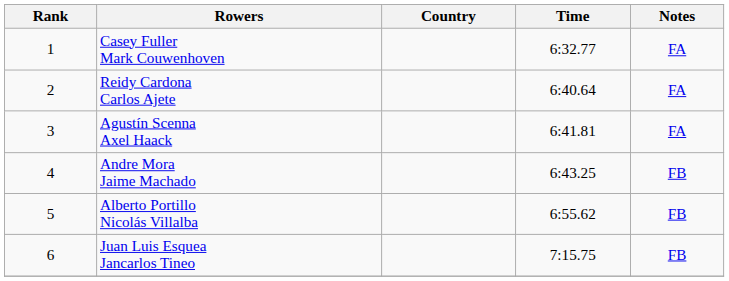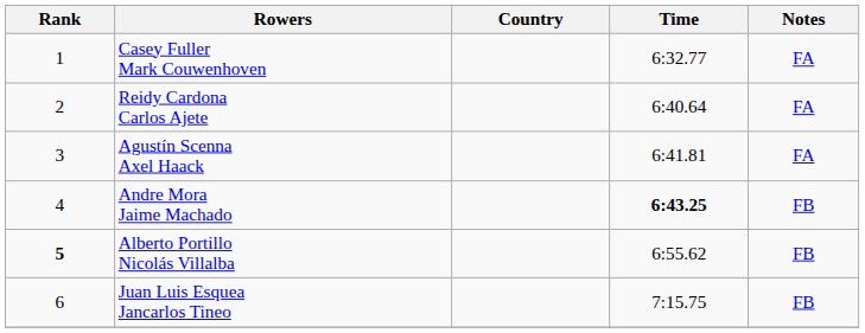Andre Mora Jaime Machado | Time: normal -> bold
Alberto Portillo Nicolás Villalba | Rank: normal -> bold
